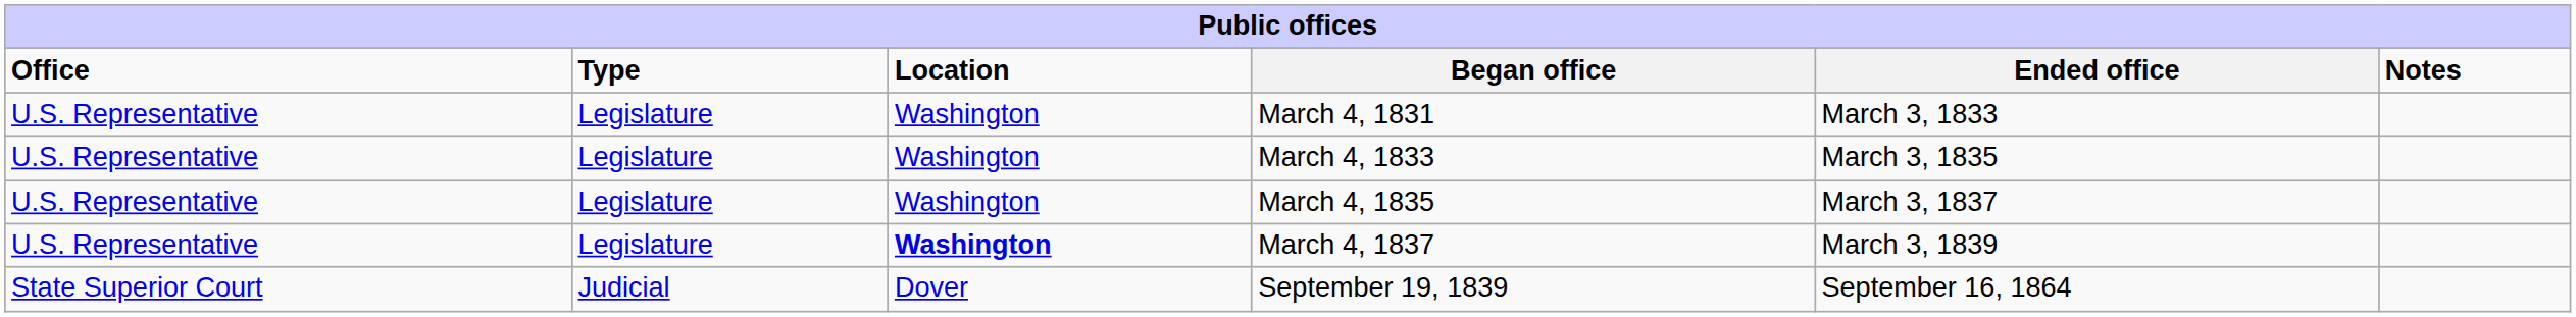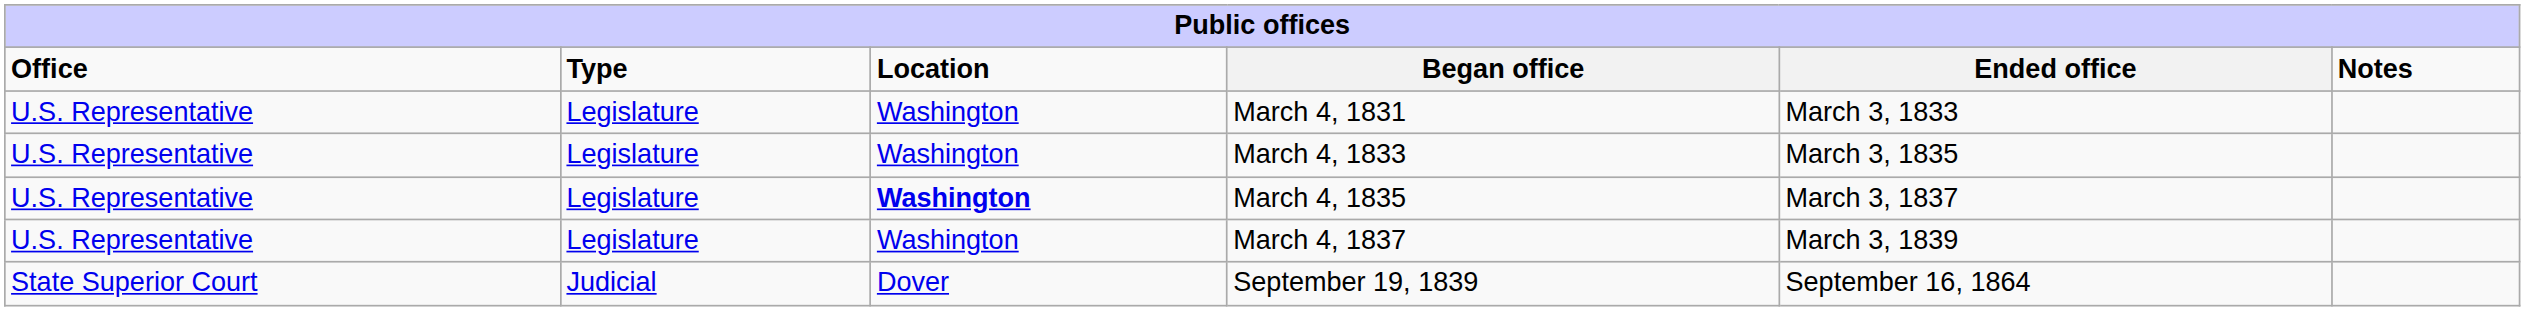March 4, 1835 | Location: normal -> bold
March 4, 1837 | Location: bold -> normal
